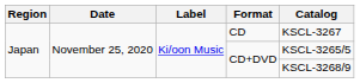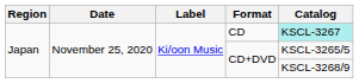CD | Catalog: no background -> paleturquoise background
